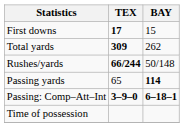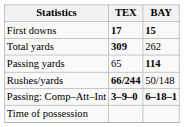First downs | BAY: normal -> bold
rows swapped: Rushes/yards <-> Passing yards
